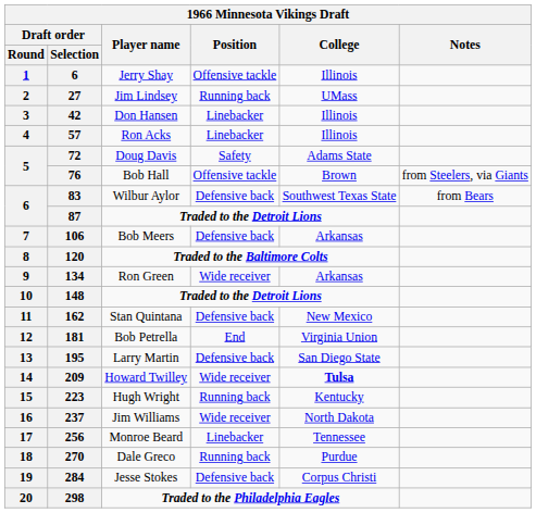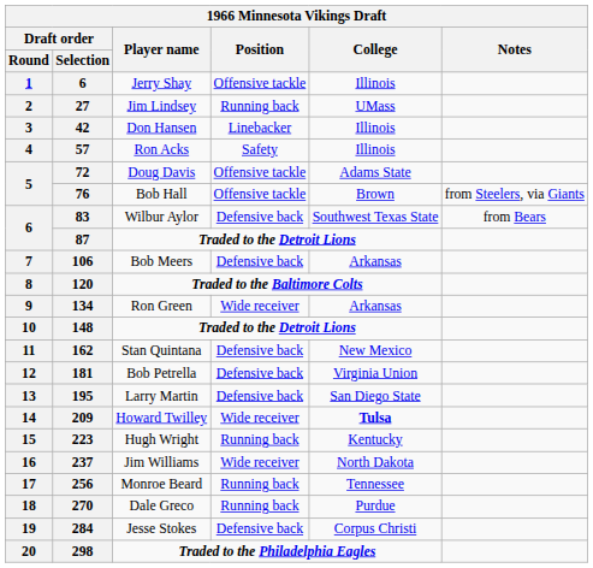Ron Acks | Position: Linebacker -> Safety
Doug Davis | Position: Safety -> Offensive tackle
Bob Petrella | Position: End -> Defensive back
Monroe Beard | Position: Linebacker -> Running back
